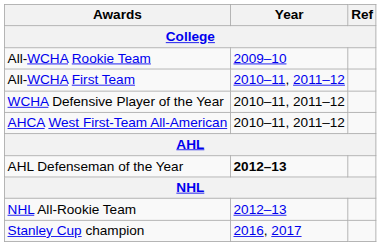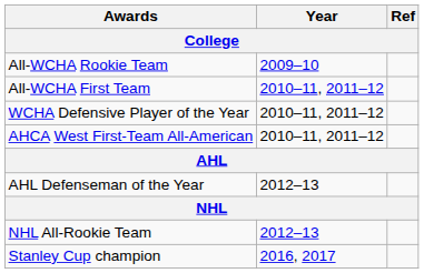AHL Defenseman of the Year | Year: bold -> normal
